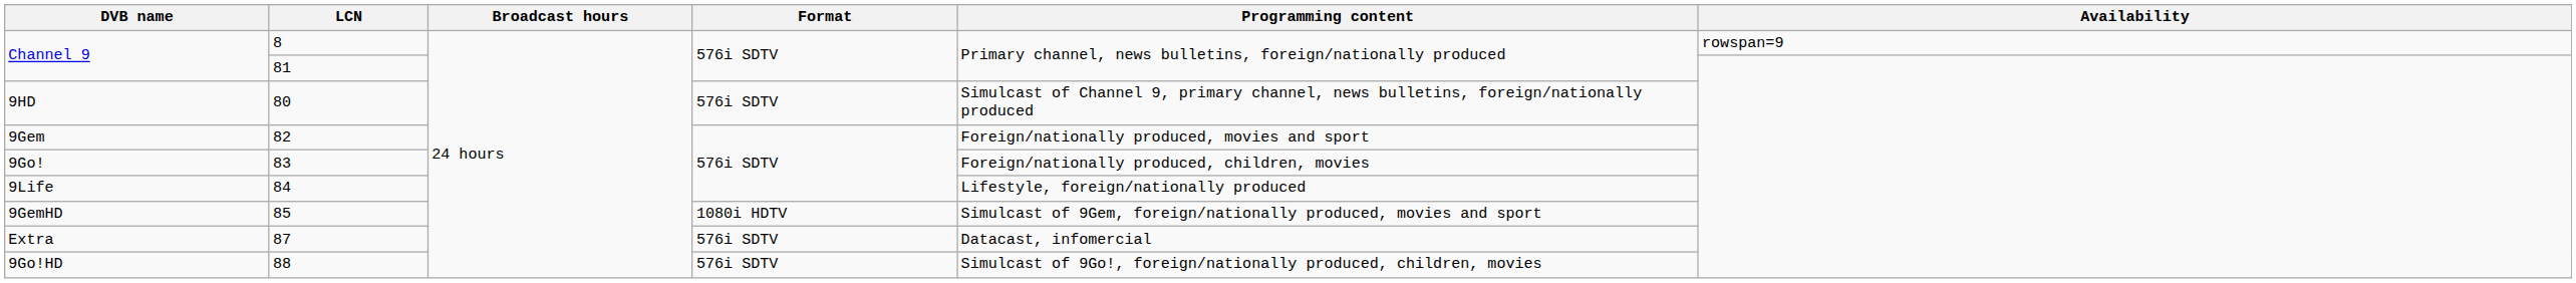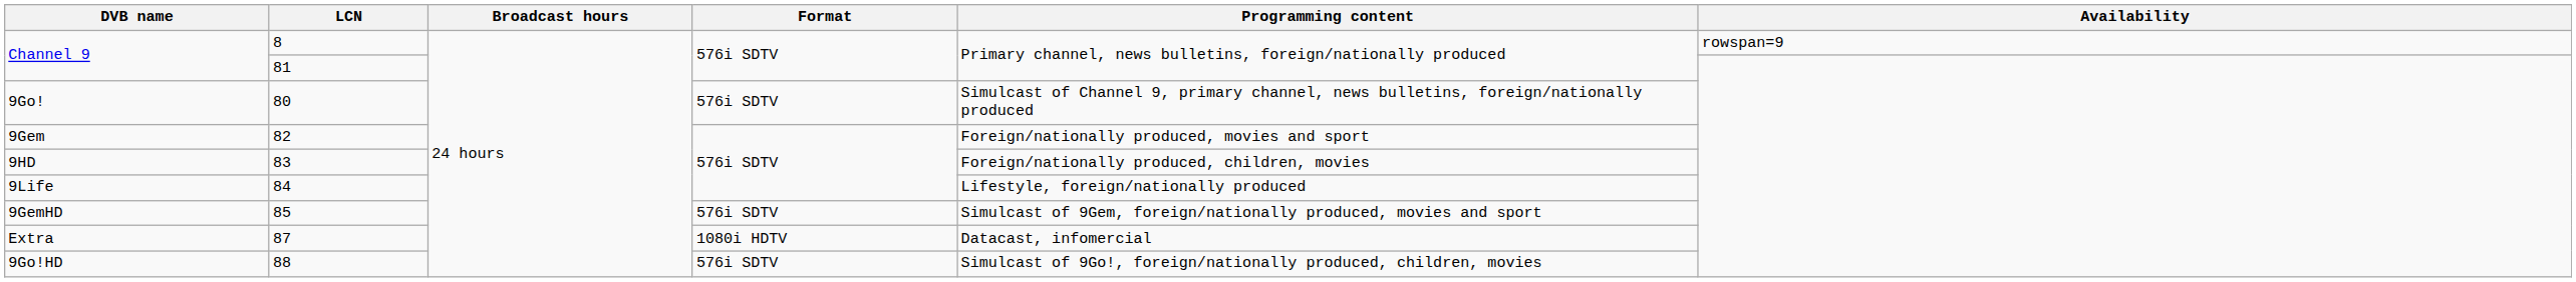80 | DVB name: 9HD -> 9Go!
83 | DVB name: 9Go! -> 9HD
85 | Format: 1080i HDTV -> 576i SDTV
87 | Format: 576i SDTV -> 1080i HDTV
